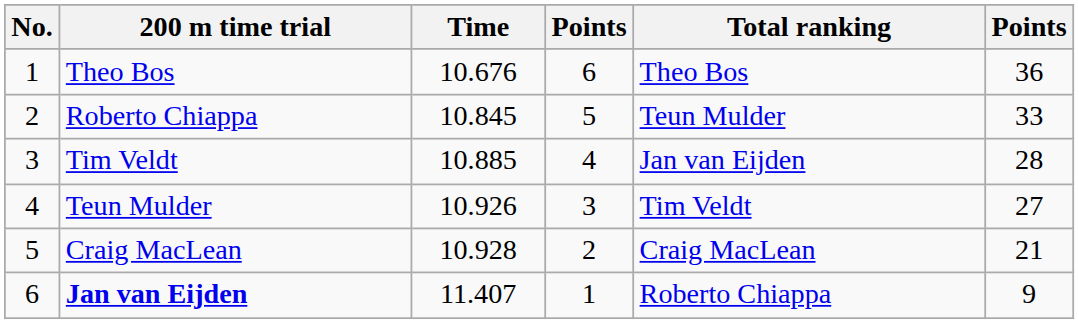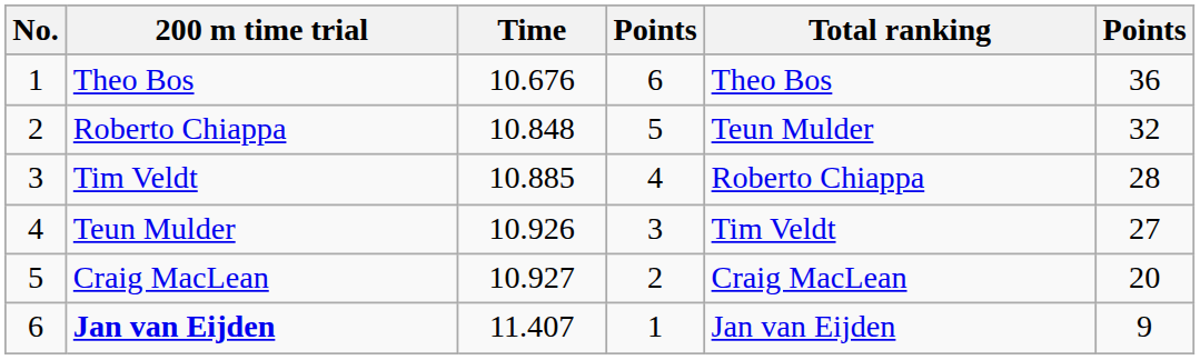row 3 | Time: 10.845 -> 10.848
row 3 | column 6: 33 -> 32
row 4 | Total ranking: Jan van Eijden -> Roberto Chiappa
row 6 | Time: 10.928 -> 10.927
row 6 | column 6: 21 -> 20
row 7 | Total ranking: Roberto Chiappa -> Jan van Eijden
